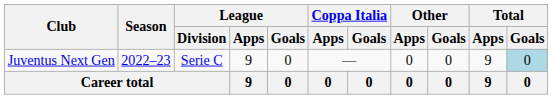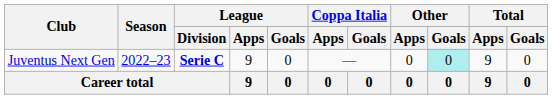Juventus Next Gen | League / Division: normal -> bold
Juventus Next Gen | Other / Goals: no background -> paleturquoise background
Juventus Next Gen | Total / Goals: lightblue background -> no background
